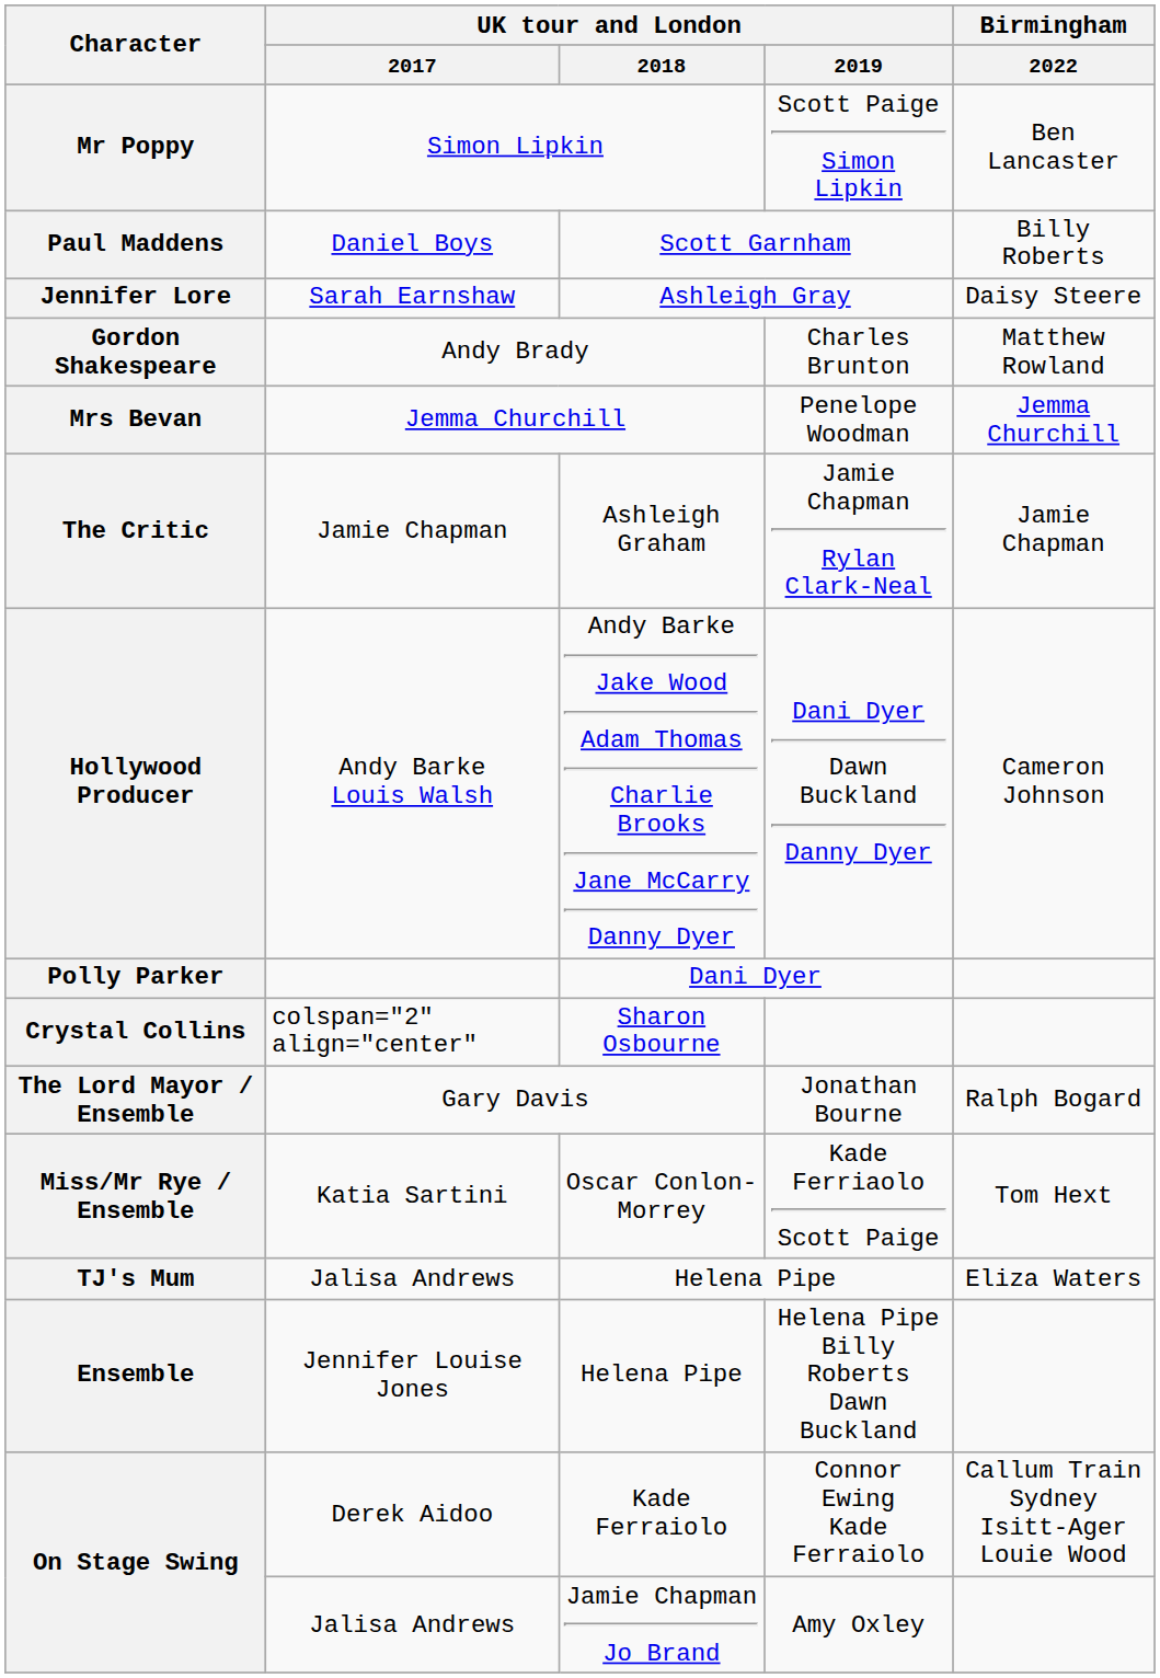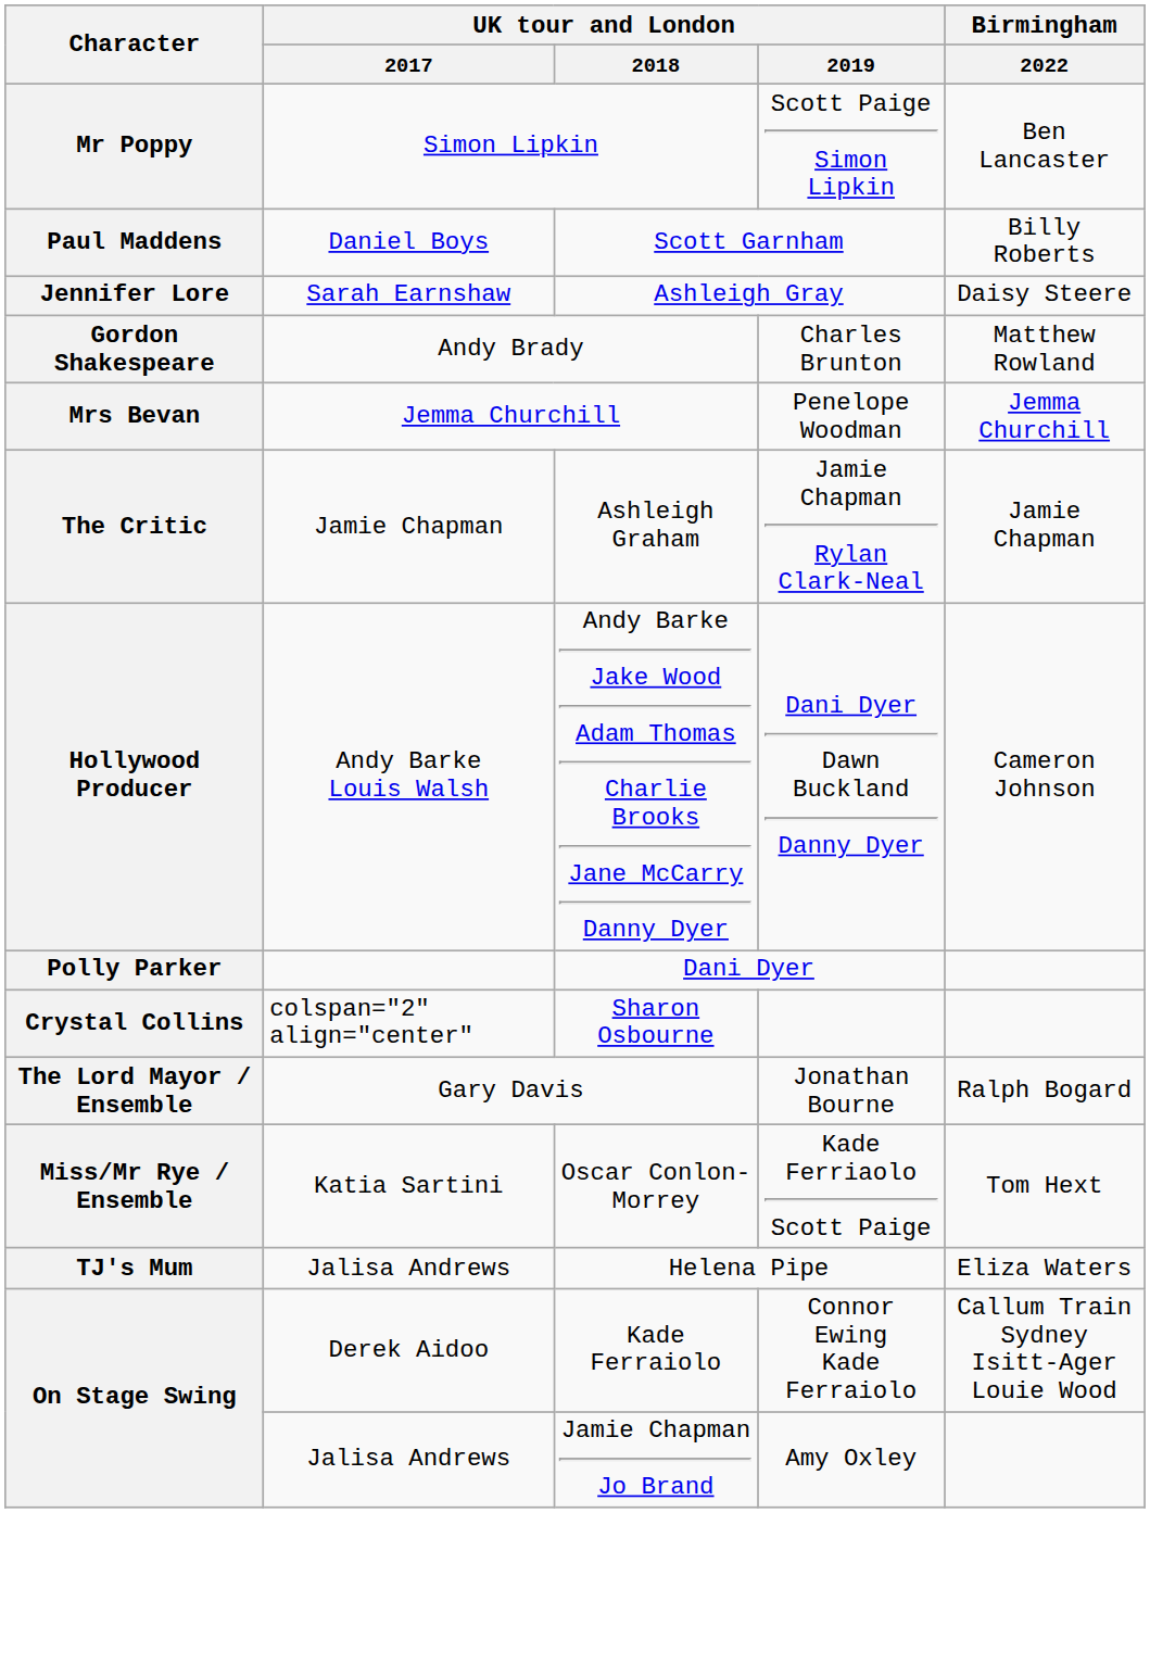- row: Ensemble | Jennifer Louise Jones | Helena Pipe | Helena Pipe Billy Roberts Dawn Buckland
